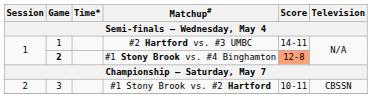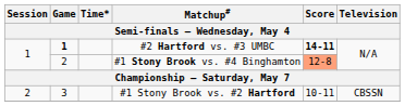#2 Hartford vs. #3 UMBC | Game: normal -> bold
#2 Hartford vs. #3 UMBC | Score: normal -> bold
#1 Stony Brook vs. #4 Binghamton | Game: bold -> normal
